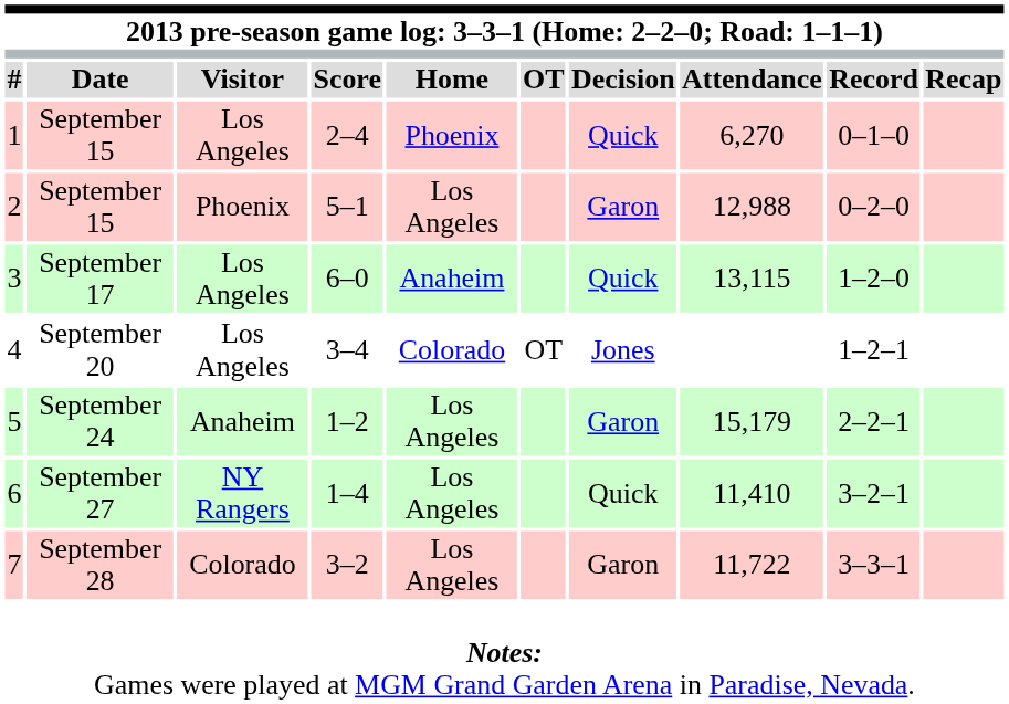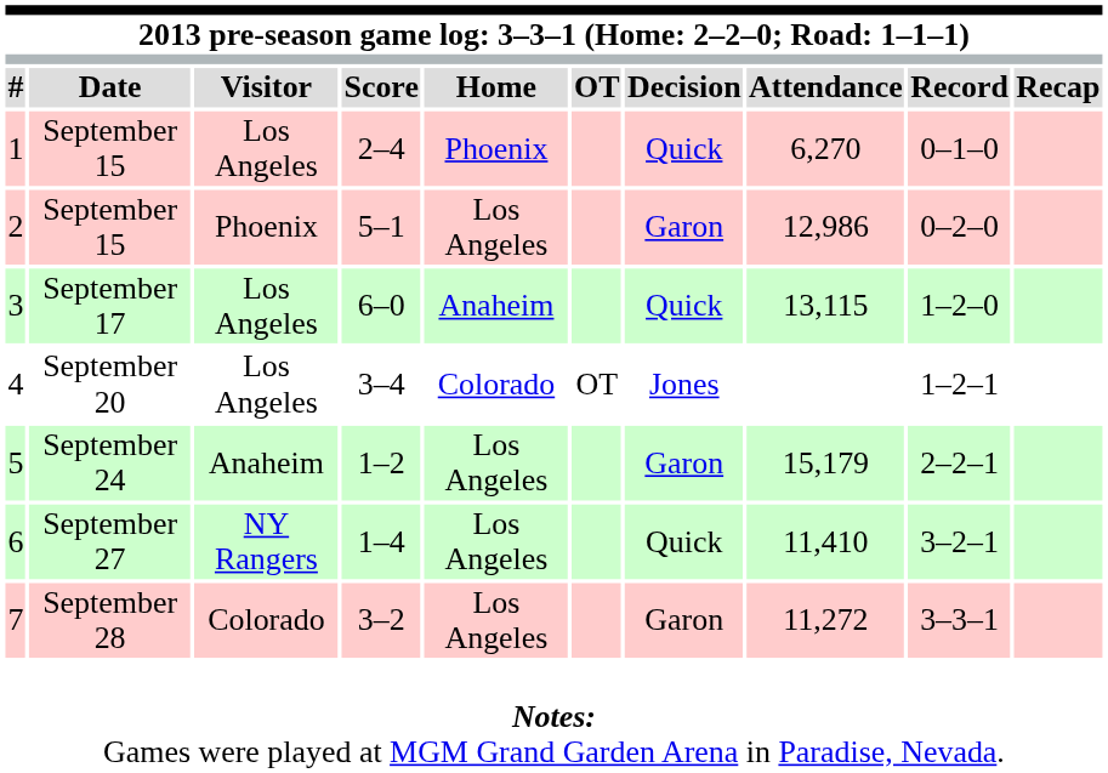2 | Attendance: 12,988 -> 12,986
7 | Attendance: 11,722 -> 11,272
